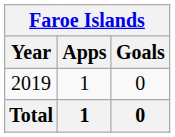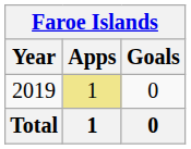2019 | Apps: no background -> khaki background
